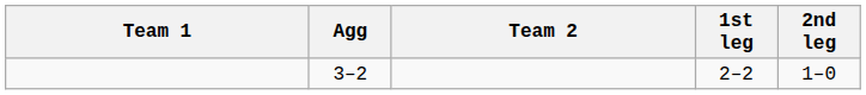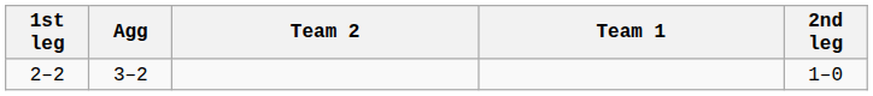columns swapped: Team 1 <-> 1st leg
